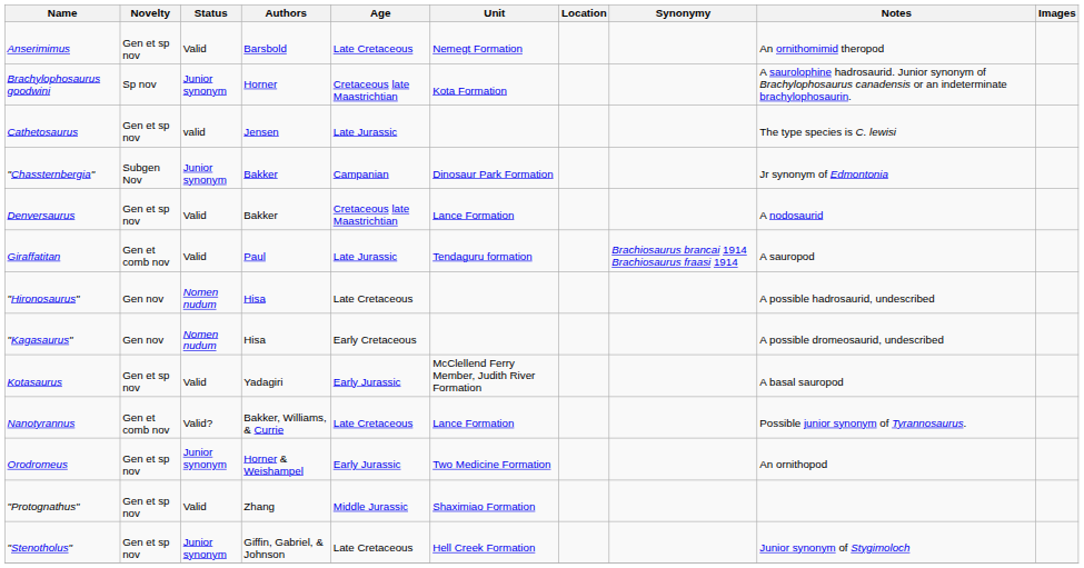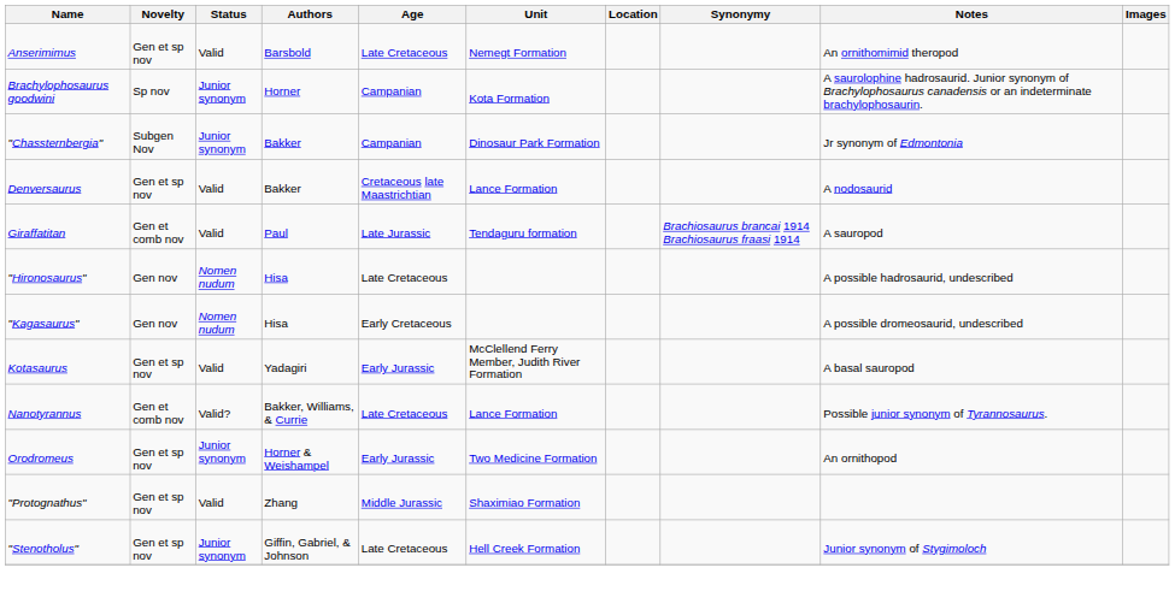Brachylophosaurus goodwini | Age: Cretaceous late Maastrichtian -> Campanian
- row: Cathetosaurus | Gen et sp nov | valid | Jensen | Late Jurassic | The type species is C. lewisi
